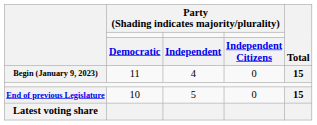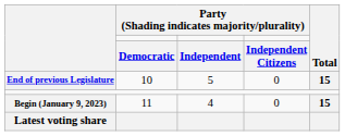rows swapped: End of previous Legislature <-> Begin (January 9, 2023)
